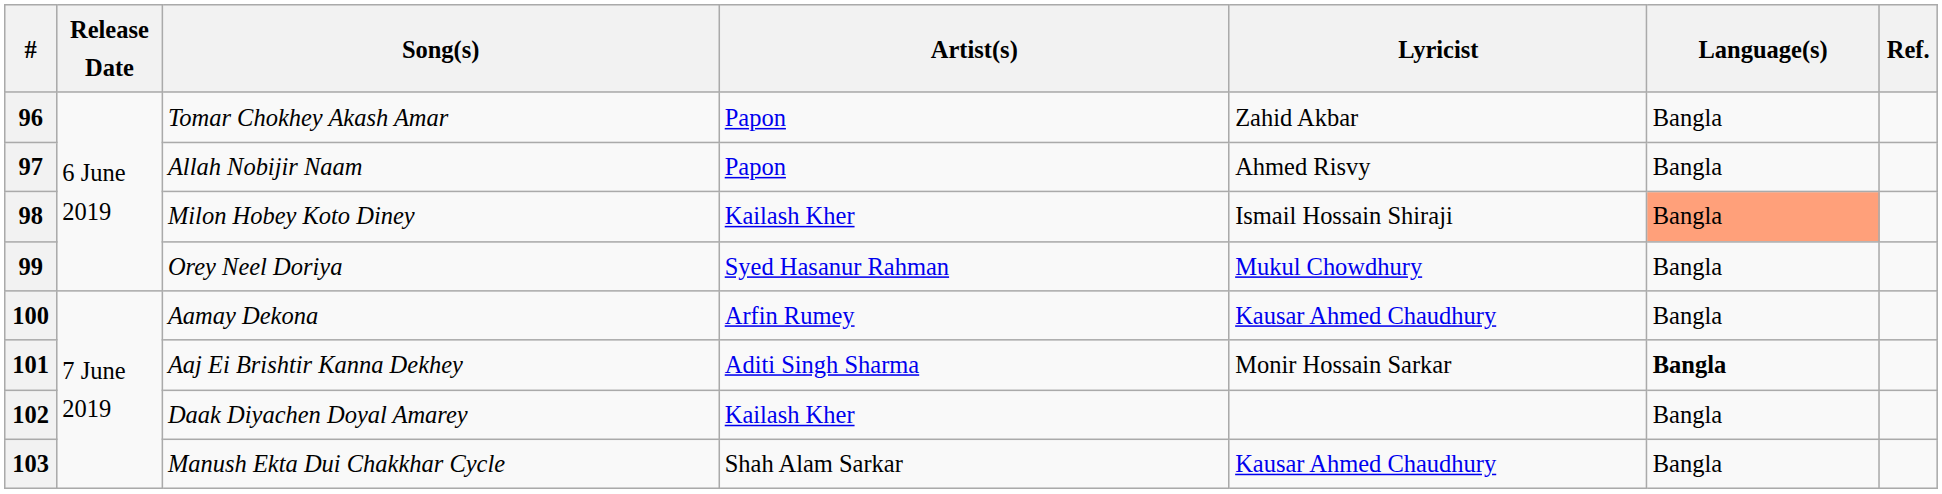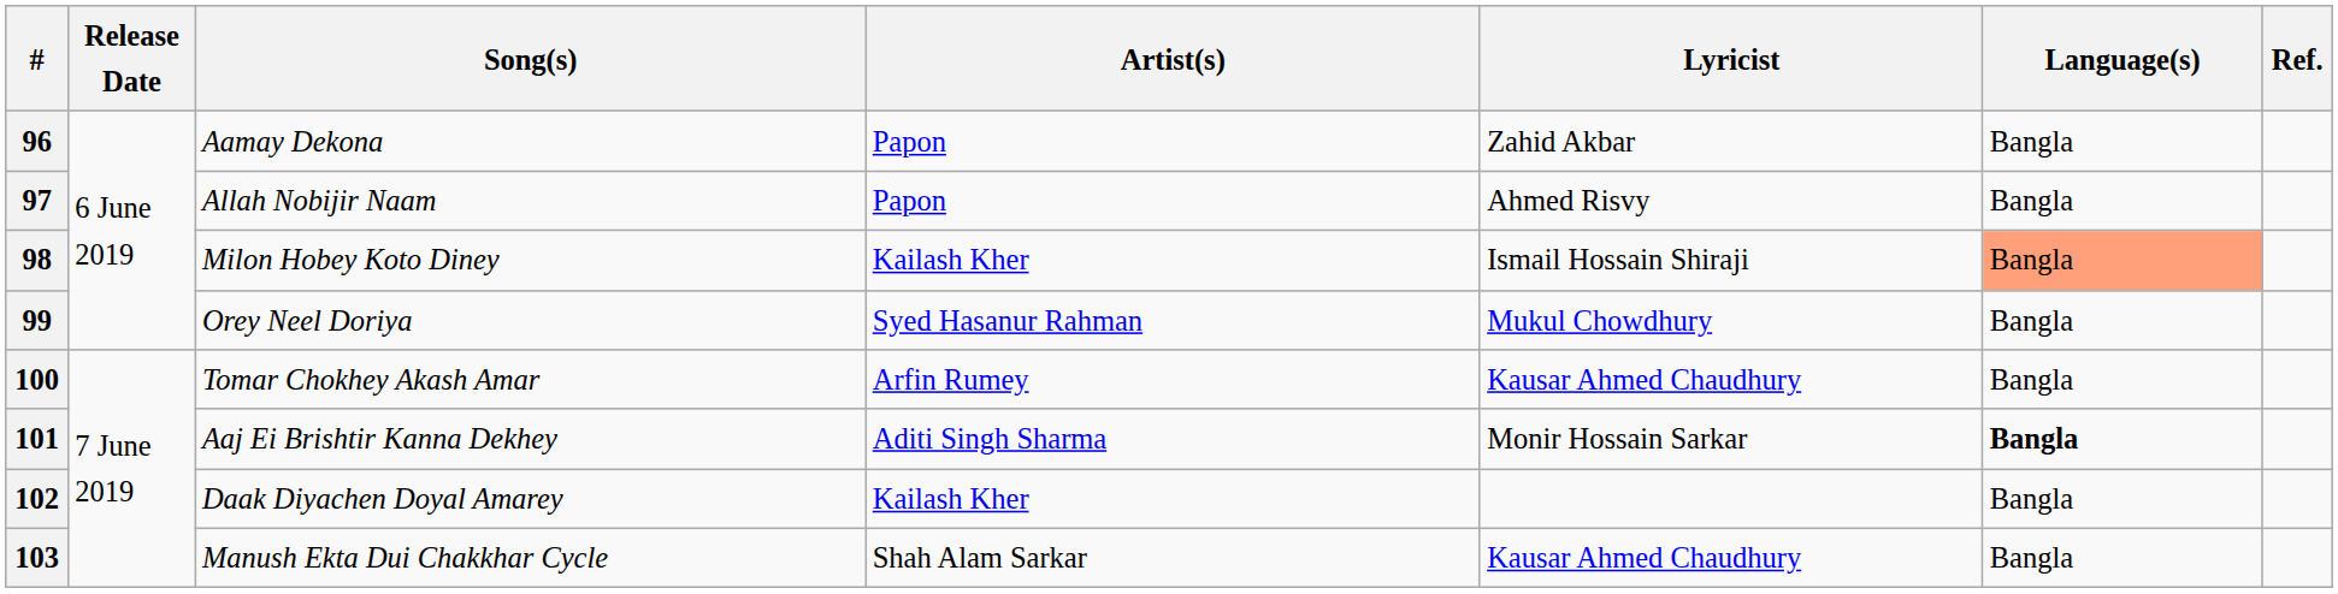96 | Song(s): Tomar Chokhey Akash Amar -> Aamay Dekona
100 | Song(s): Aamay Dekona -> Tomar Chokhey Akash Amar
